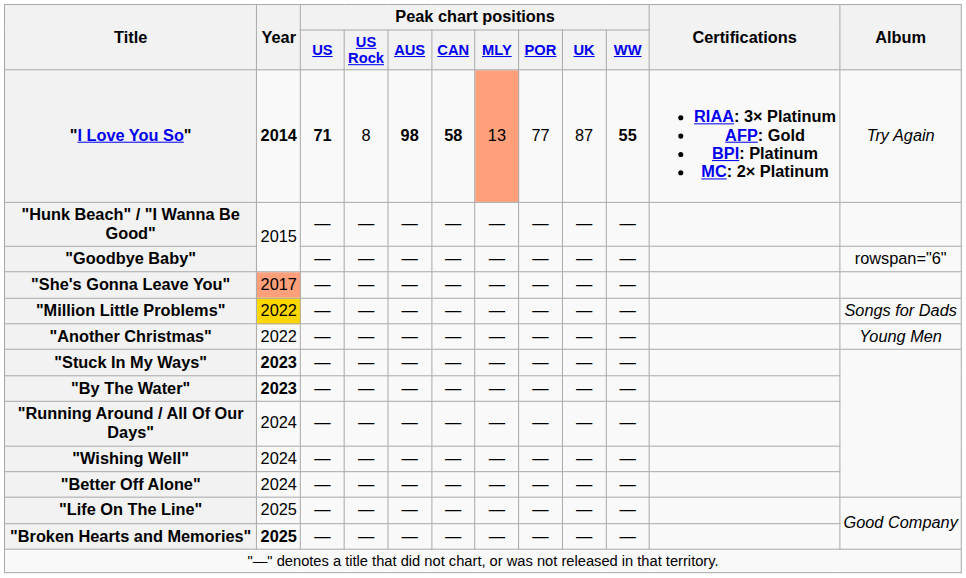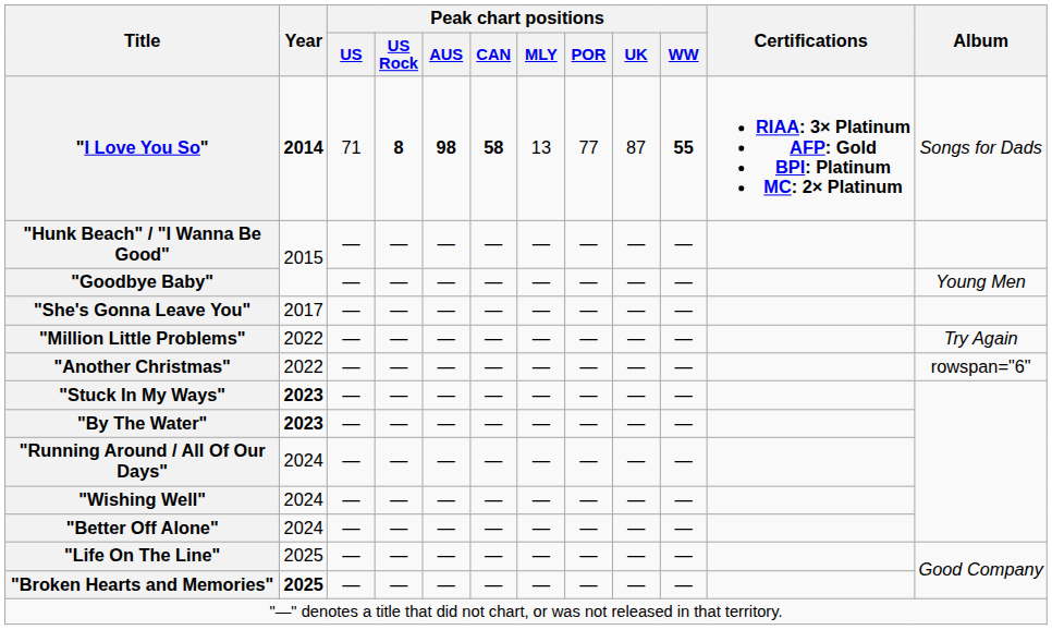"I Love You So" | Peak chart positions / US: bold -> normal
"I Love You So" | Peak chart positions / US Rock: normal -> bold
"I Love You So" | Peak chart positions / MLY: lightsalmon background -> no background
"I Love You So" | Album: Try Again -> Songs for Dads
"Goodbye Baby" | Album: rowspan="6" -> Young Men
"She's Gonna Leave You" | Year: lightsalmon background -> no background
"Million Little Problems" | Year: gold background -> no background
"Million Little Problems" | Album: Songs for Dads -> Try Again
"Another Christmas" | Album: Young Men -> rowspan="6"
